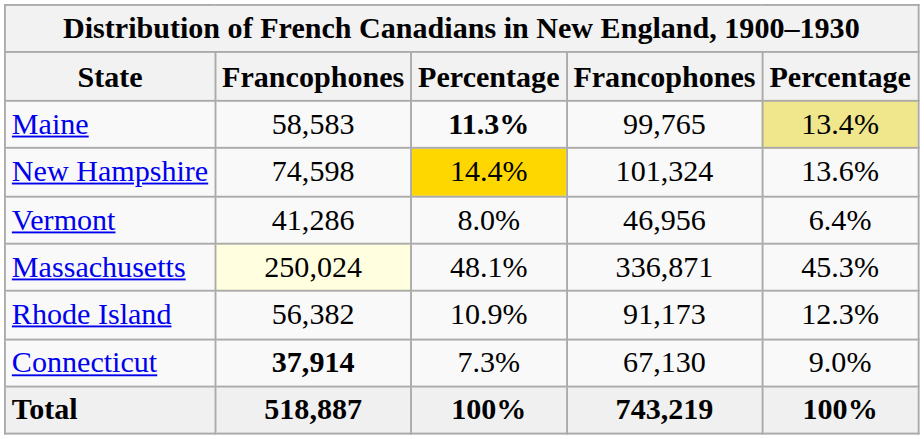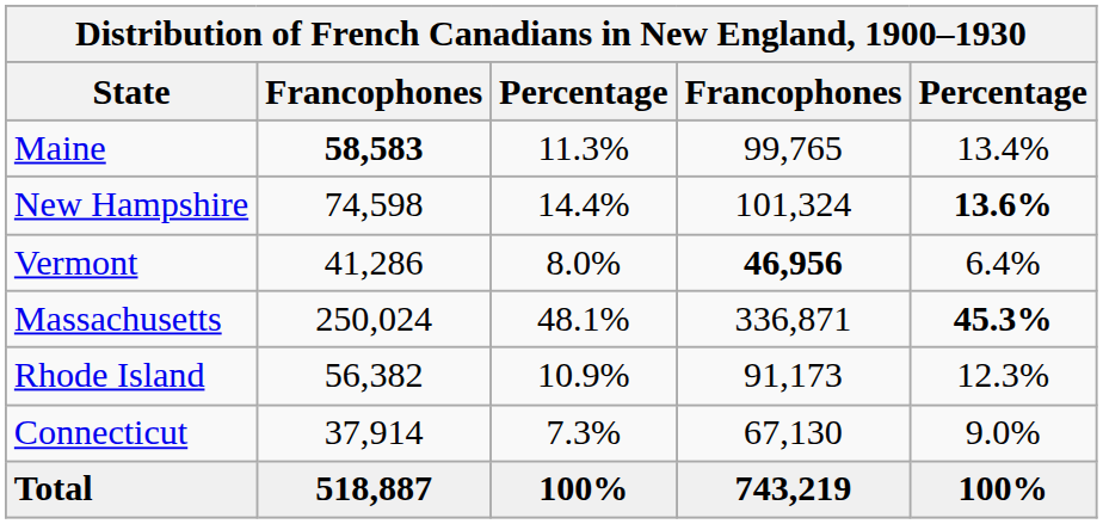Maine | column 2: normal -> bold
Maine | column 3: bold -> normal
Maine | column 5: khaki background -> no background
New Hampshire | column 3: gold background -> no background
New Hampshire | column 5: normal -> bold
Vermont | column 4: normal -> bold
Massachusetts | column 2: lightyellow background -> no background
Massachusetts | column 5: normal -> bold
Connecticut | column 2: bold -> normal
